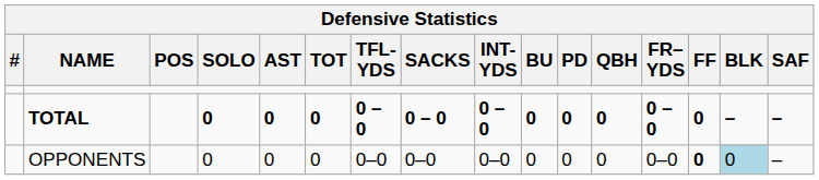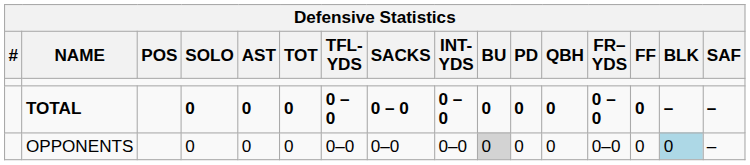OPPONENTS | BU: no background -> lightgrey background
OPPONENTS | FF: bold -> normal
